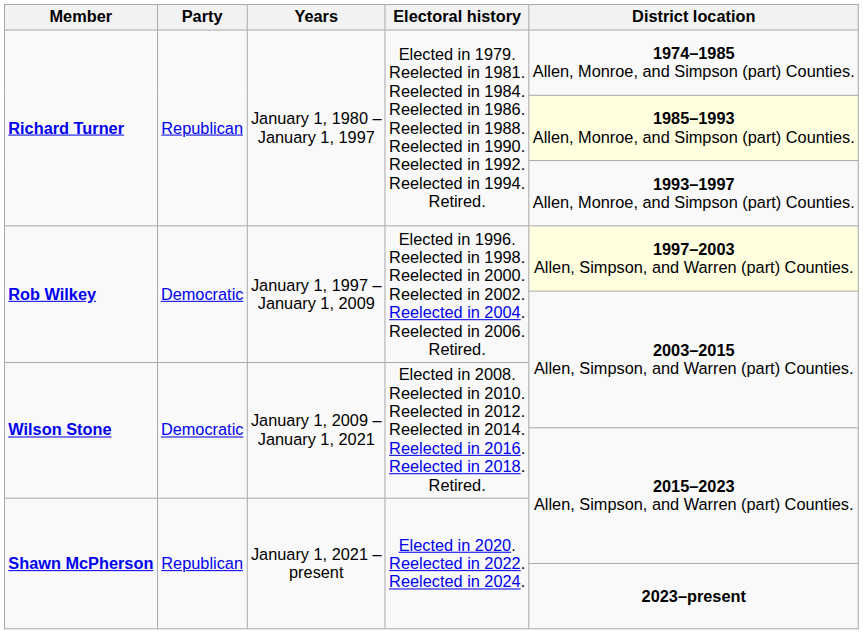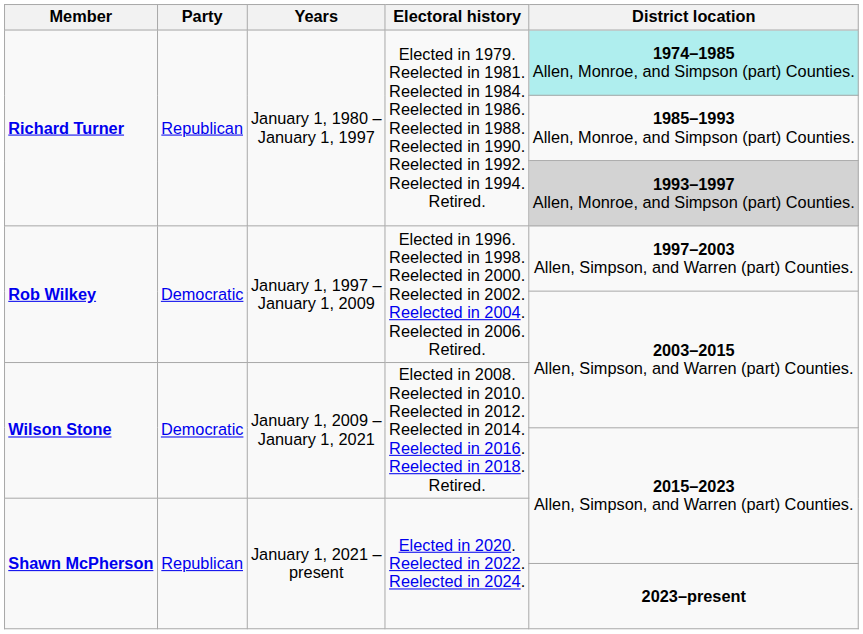row 2 | District location: no background -> paleturquoise background
row 3 | District location: lightyellow background -> no background
row 4 | District location: no background -> lightgrey background
row 5 | District location: lightyellow background -> no background
